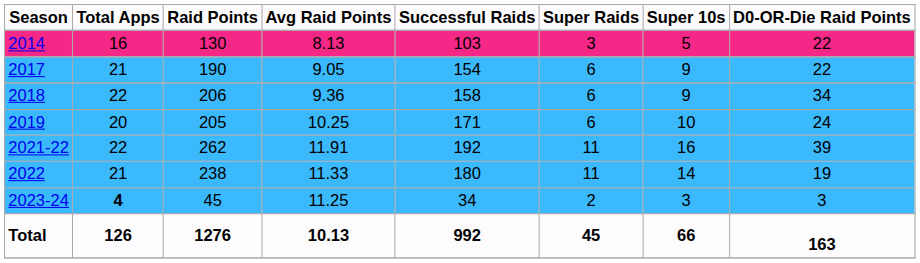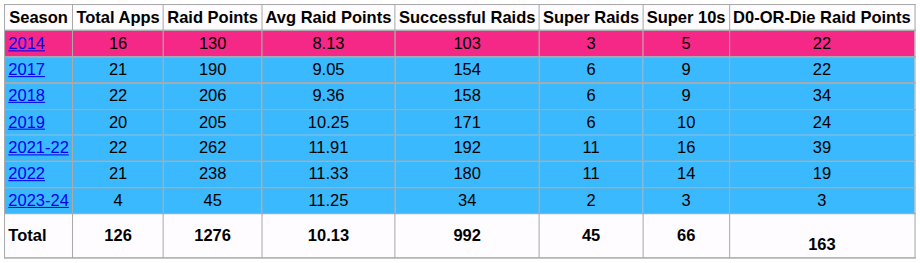2023-24 | Total Apps: bold -> normal
